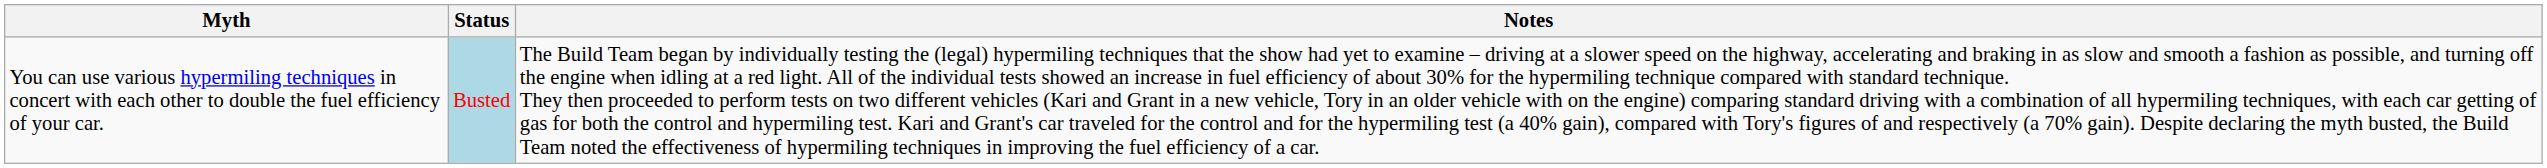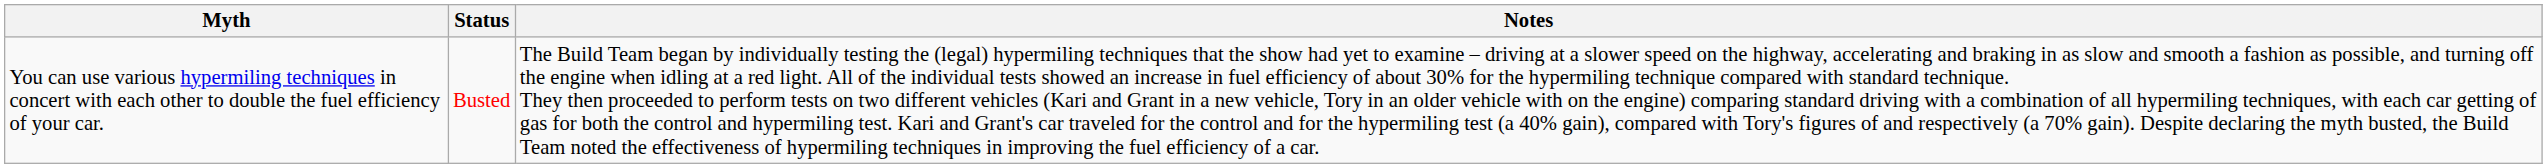row 2 | Status: lightblue background -> no background
